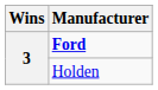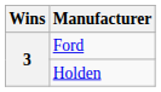Ford | Manufacturer: bold -> normal
